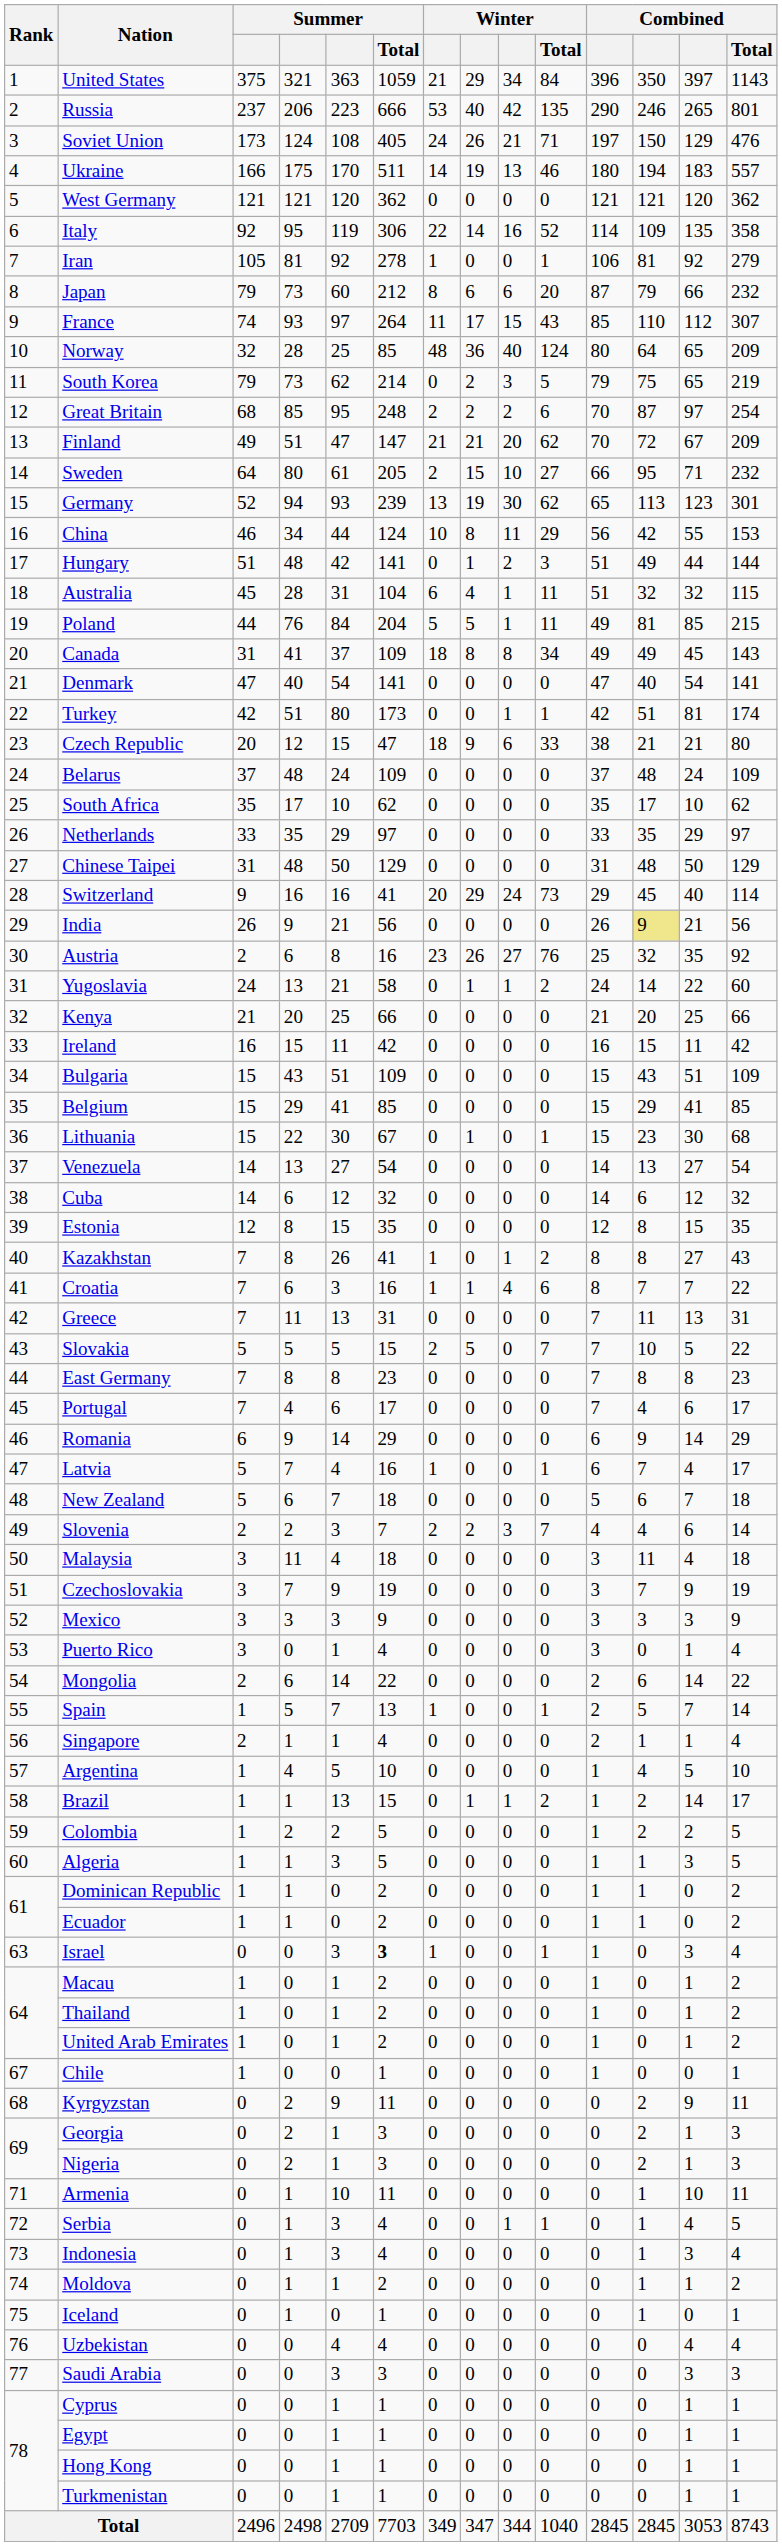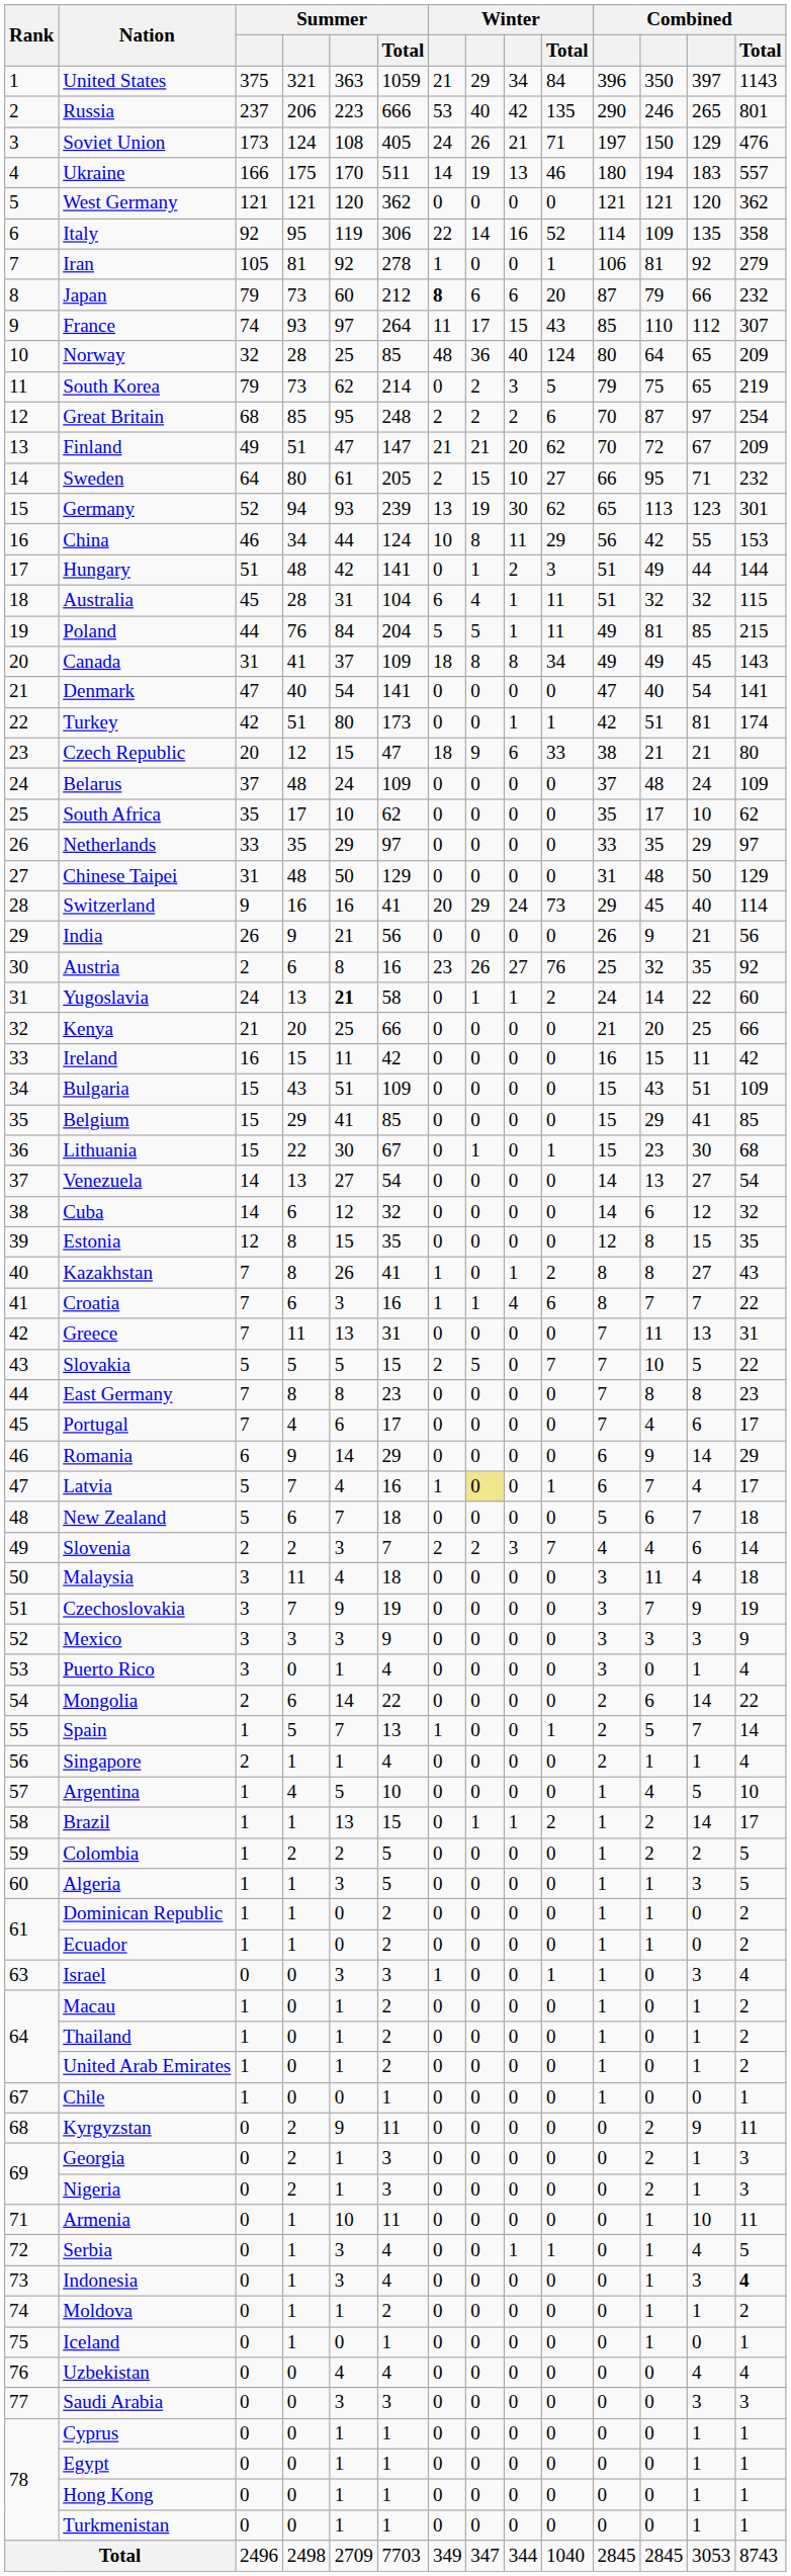Japan | column 7: normal -> bold
India | column 12: khaki background -> no background
Yugoslavia | column 5: normal -> bold
Latvia | column 8: no background -> khaki background
Israel | Summer / Total: bold -> normal
Indonesia | Combined / Total: normal -> bold
